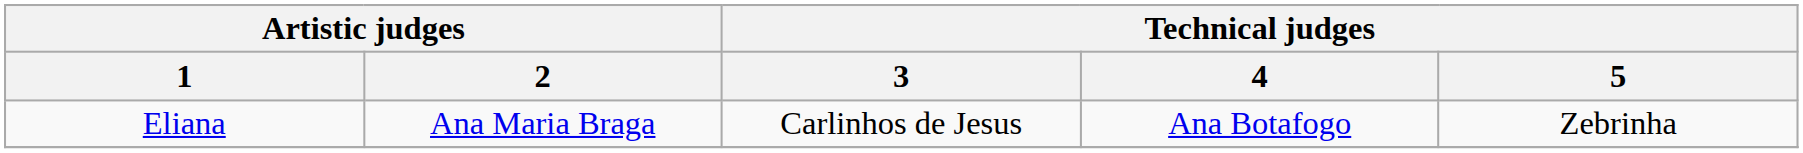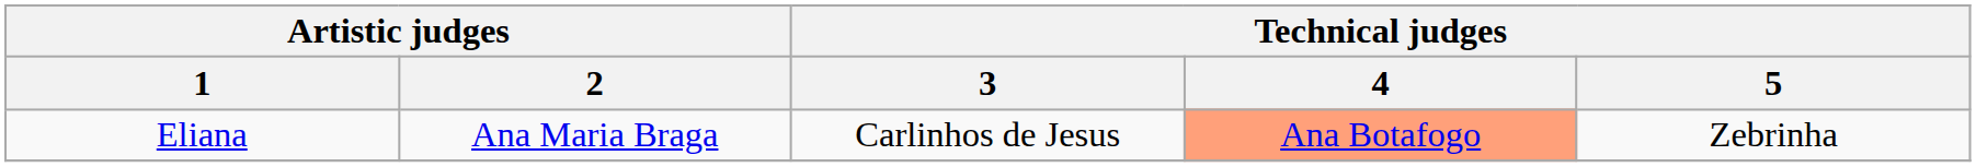Eliana | Technical judges / 4: no background -> lightsalmon background
